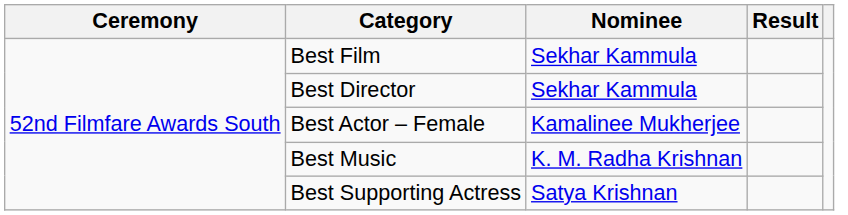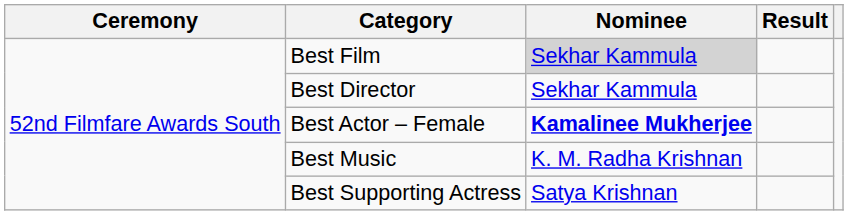Best Film | Nominee: no background -> lightgrey background
Best Actor – Female | Nominee: normal -> bold
